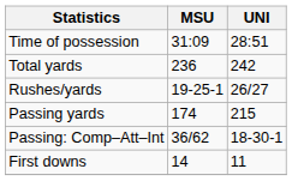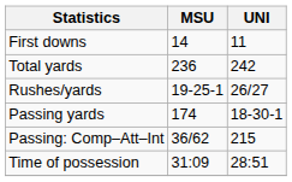rows swapped: First downs <-> Time of possession
Passing yards | UNI: 215 -> 18-30-1
Passing: Comp–Att–Int | UNI: 18-30-1 -> 215
